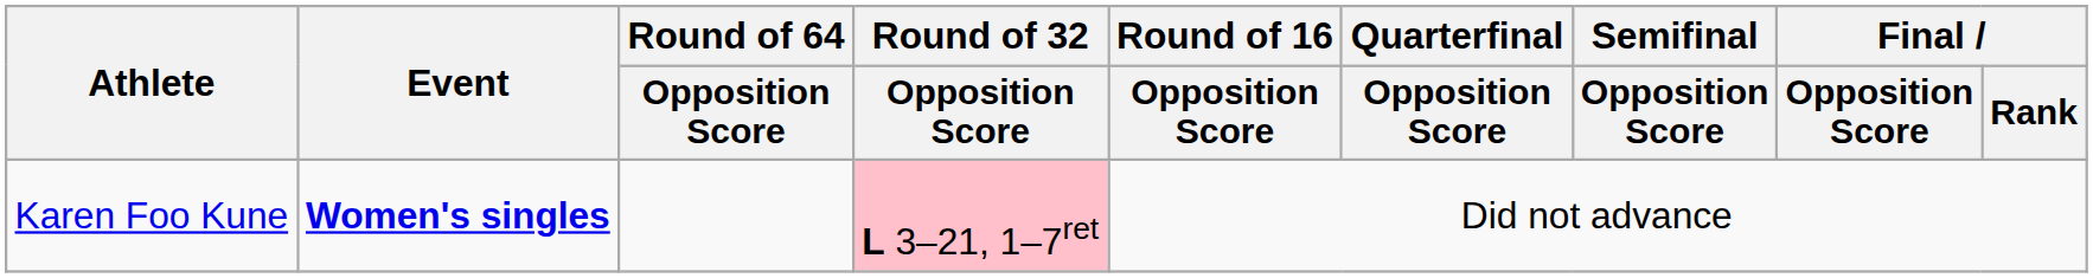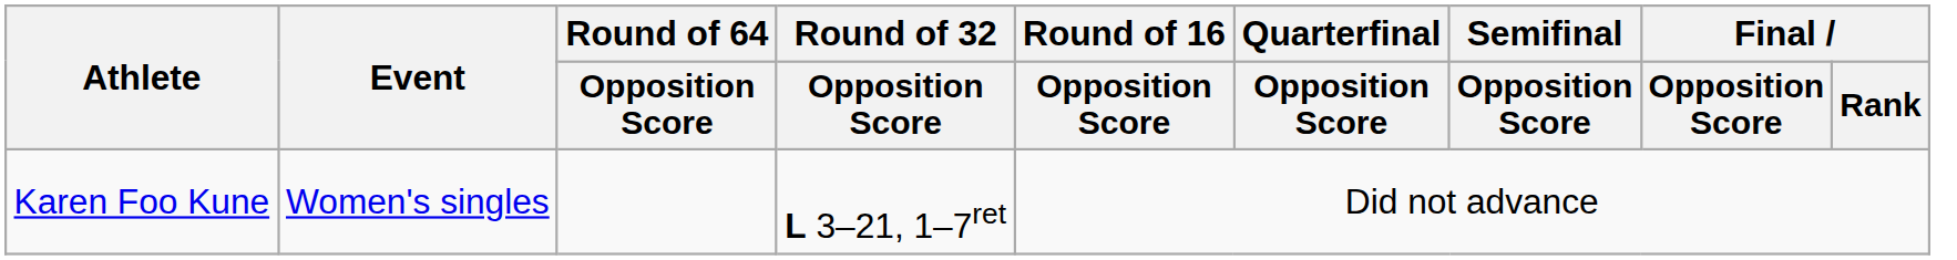Karen Foo Kune | Event: bold -> normal
Karen Foo Kune | Round of 32 / Opposition Score: pink background -> no background
